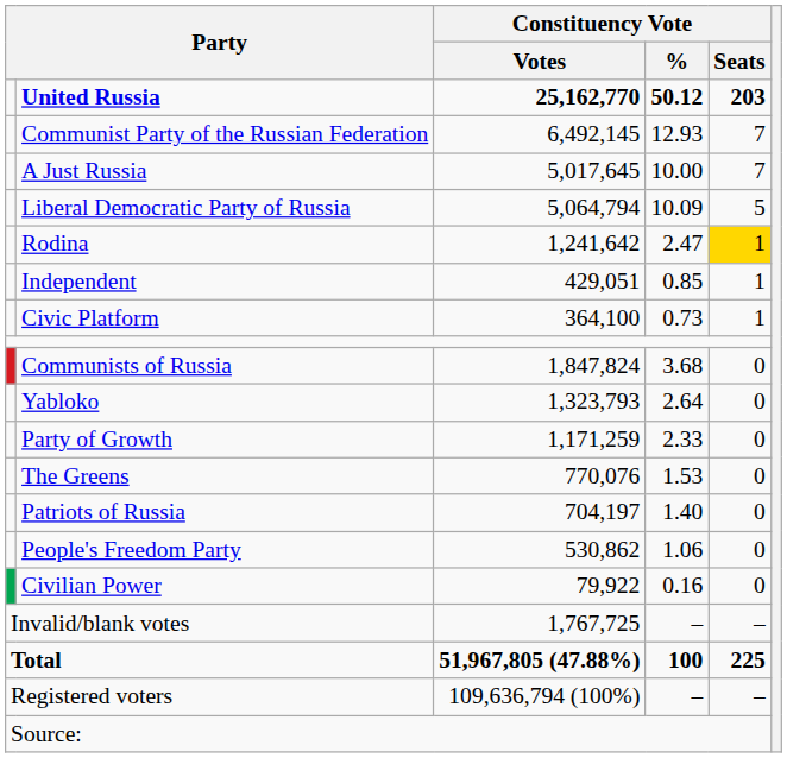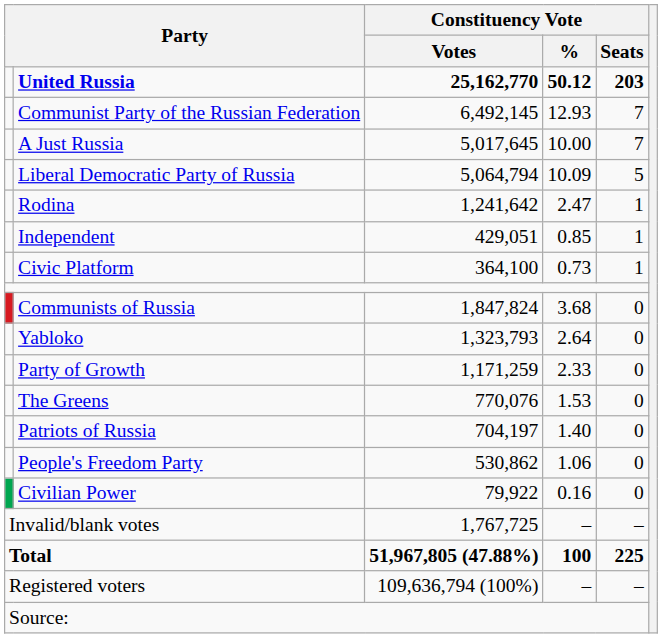Rodina | Constituency Vote / Seats: gold background -> no background
